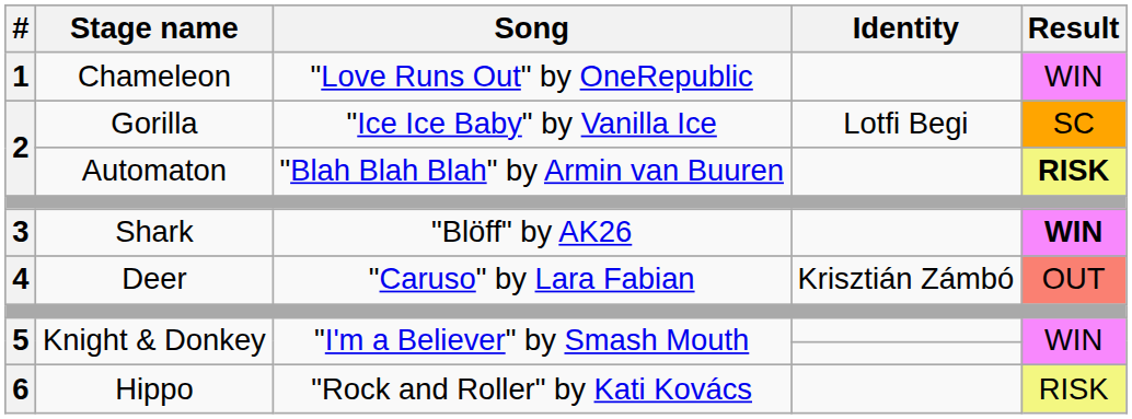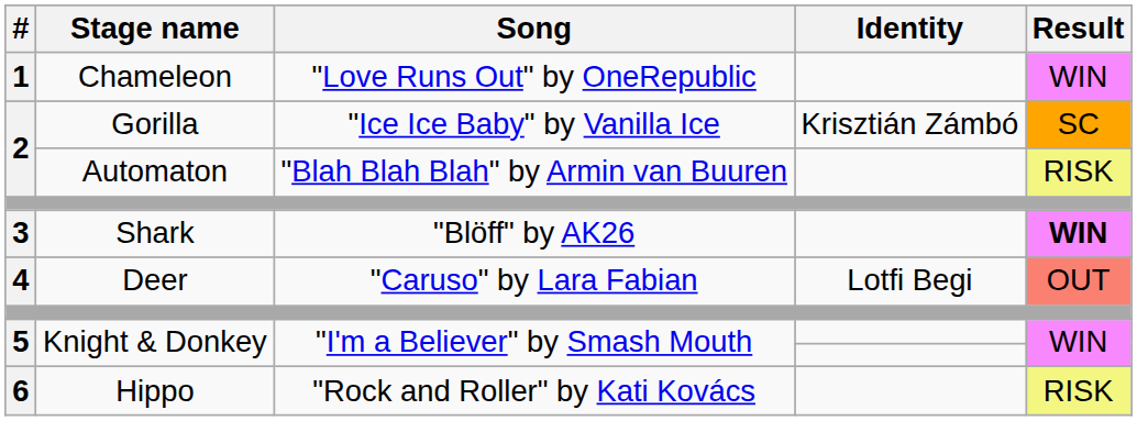Gorilla | Identity: Lotfi Begi -> Krisztián Zámbó
Automaton | Result: bold -> normal
Deer | Identity: Krisztián Zámbó -> Lotfi Begi
